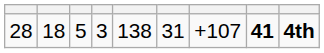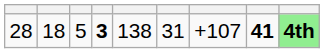28 | column 4: normal -> bold
28 | column 9: no background -> lightgreen background
